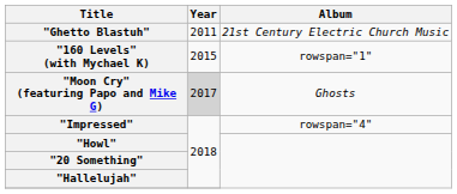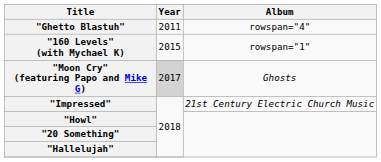"Ghetto Blastuh" | Album: 21st Century Electric Church Music -> rowspan="4"
"Impressed" | Album: rowspan="4" -> 21st Century Electric Church Music
